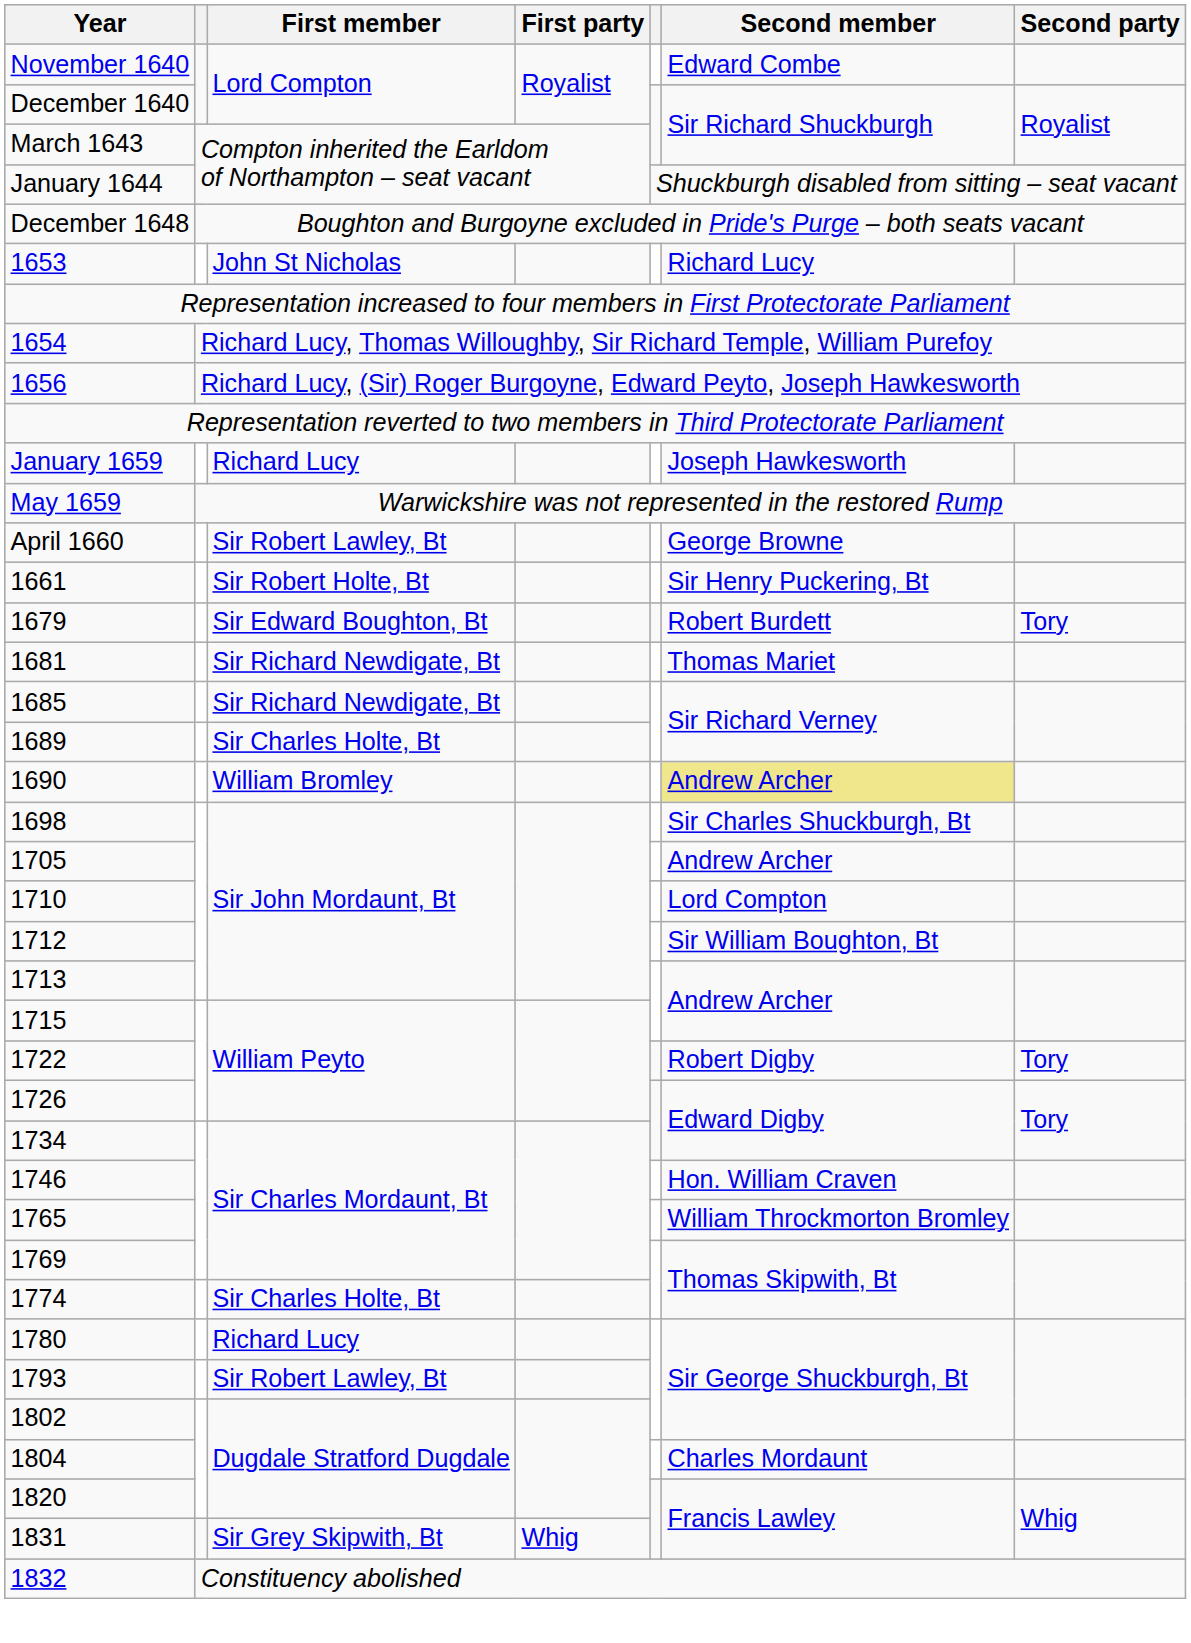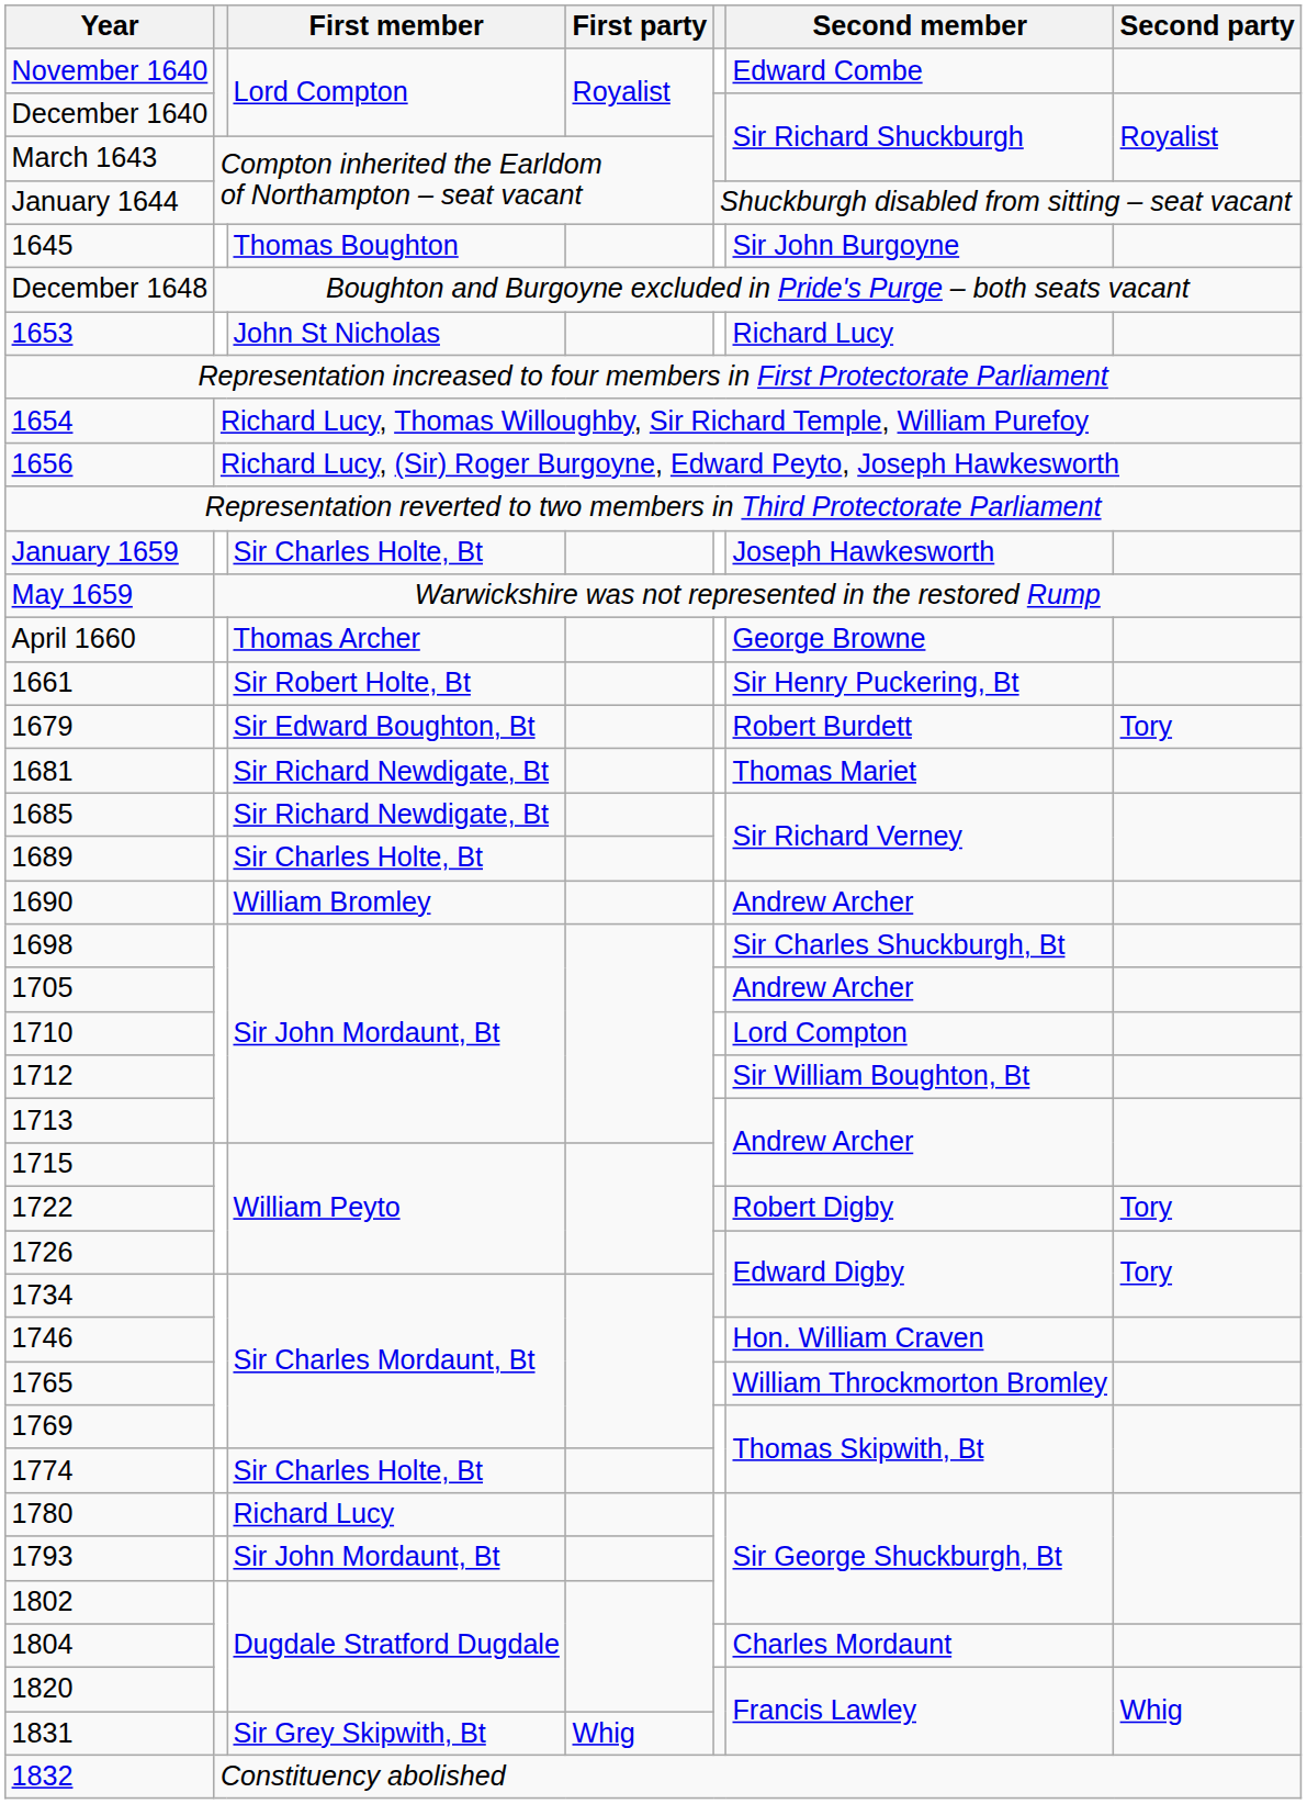+ row: 1645 | Thomas Boughton | Sir John Burgoyne
January 1659 | First member: Richard Lucy -> Sir Charles Holte, Bt
April 1660 | First member: Sir Robert Lawley, Bt -> Thomas Archer
1690 | Second member: khaki background -> no background
1793 | First member: Sir Robert Lawley, Bt -> Sir John Mordaunt, Bt
